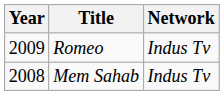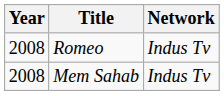Romeo | Year: 2009 -> 2008
